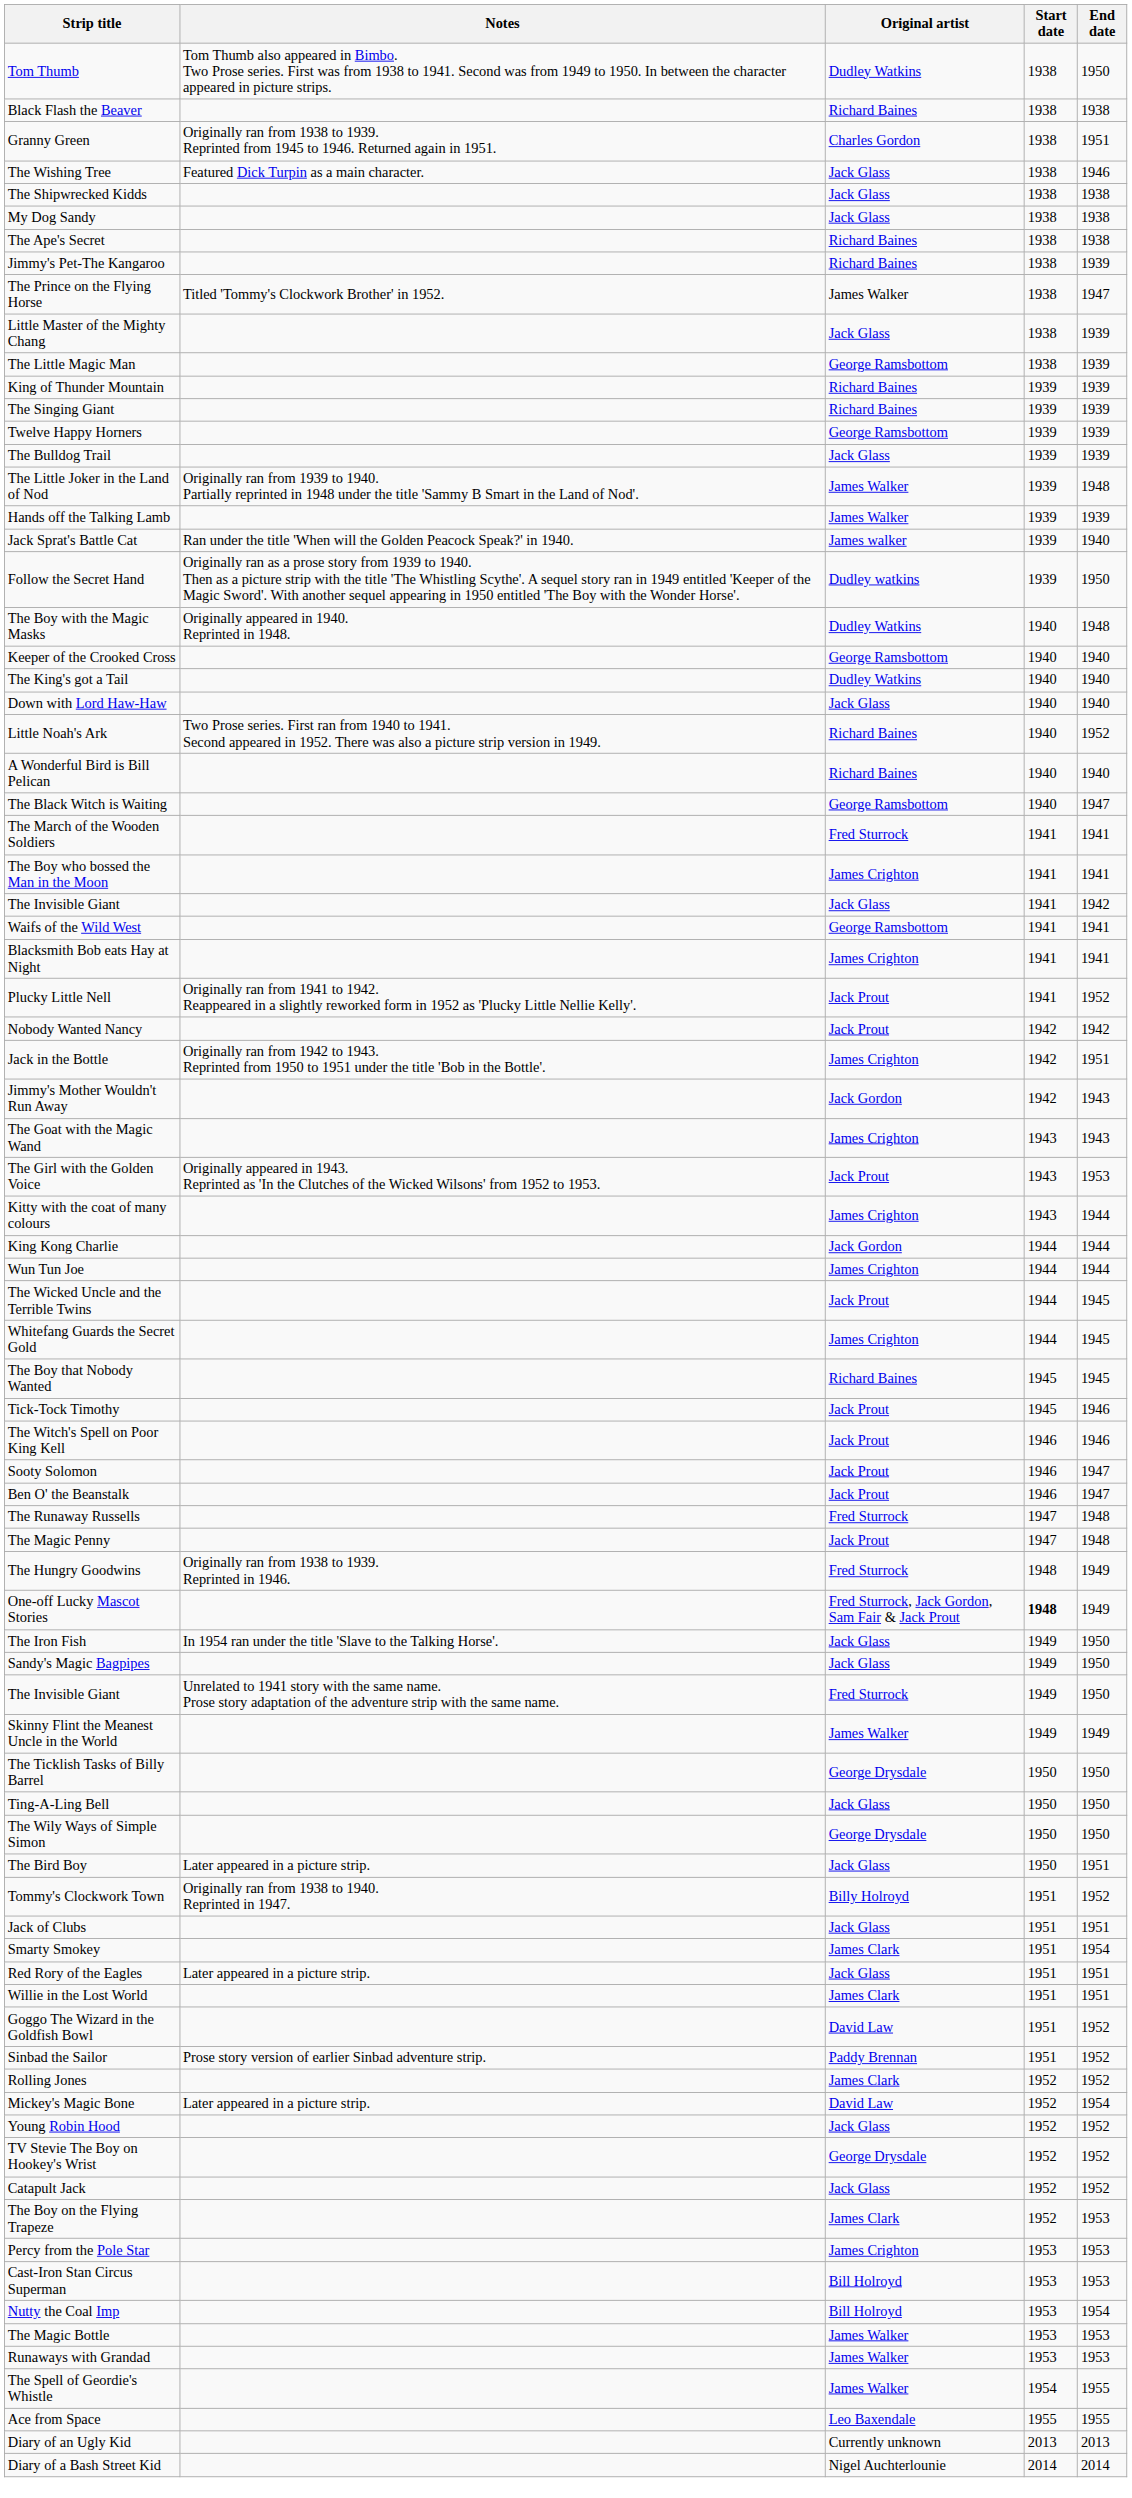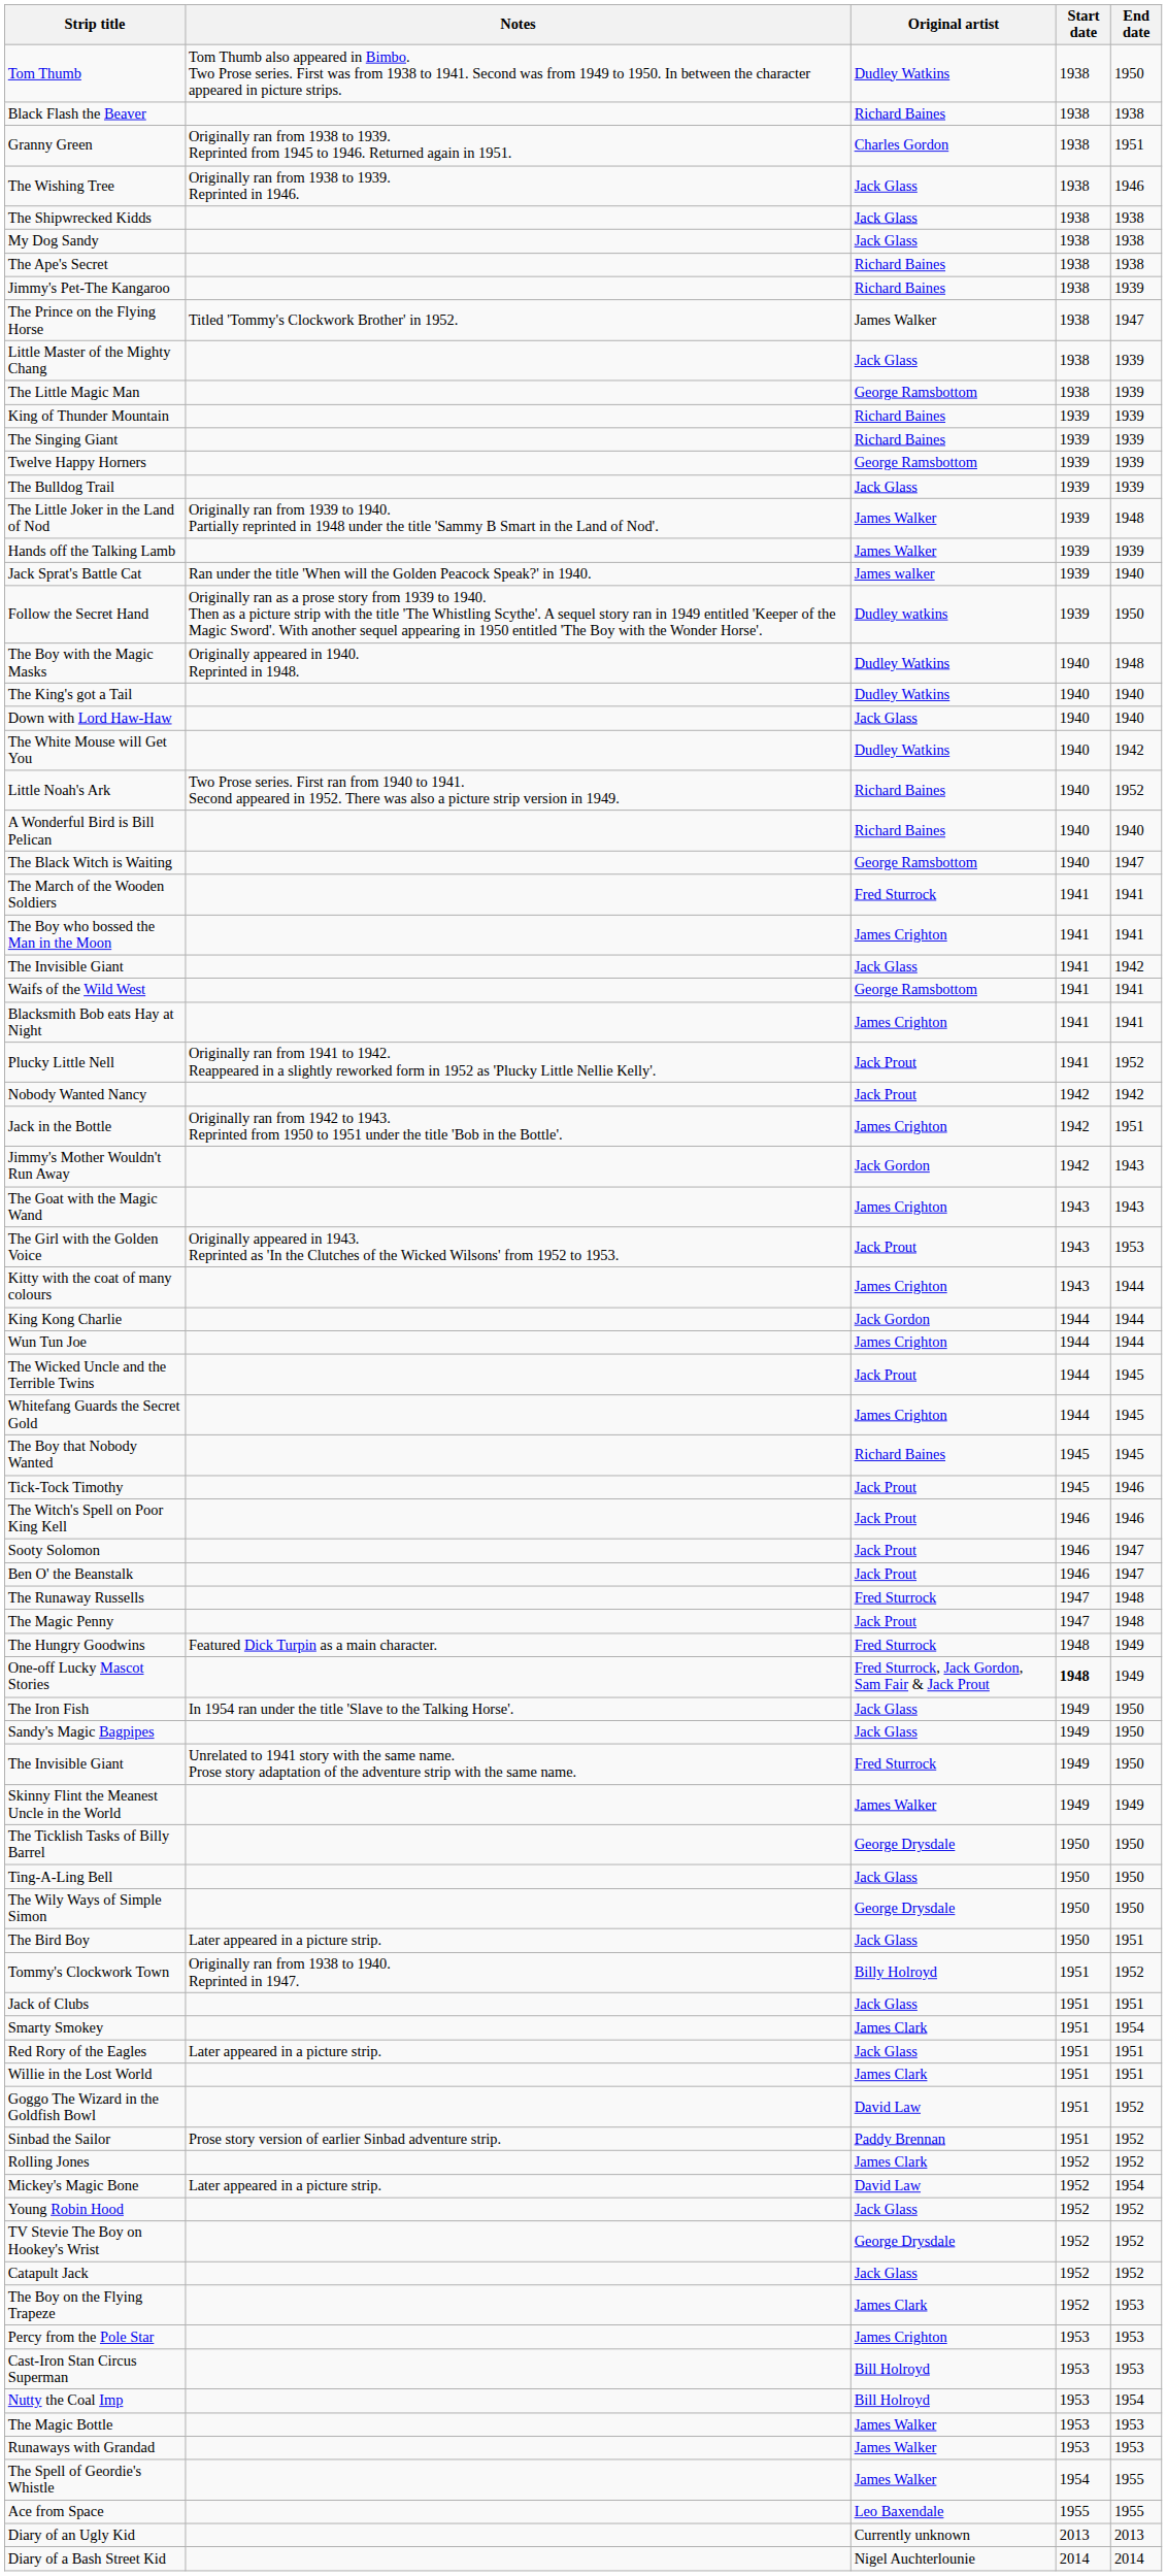The Wishing Tree | Notes: Featured Dick Turpin as a main character. -> Originally ran from 1938 to 1939. Reprinted in 1946.
- row: Keeper of the Crooked Cross | George Ramsbottom | 1940 | 1940
+ row: The White Mouse will Get You | Dudley Watkins | 1940 | 1942
The Hungry Goodwins | Notes: Originally ran from 1938 to 1939. Reprinted in 1946. -> Featured Dick Turpin as a main character.
